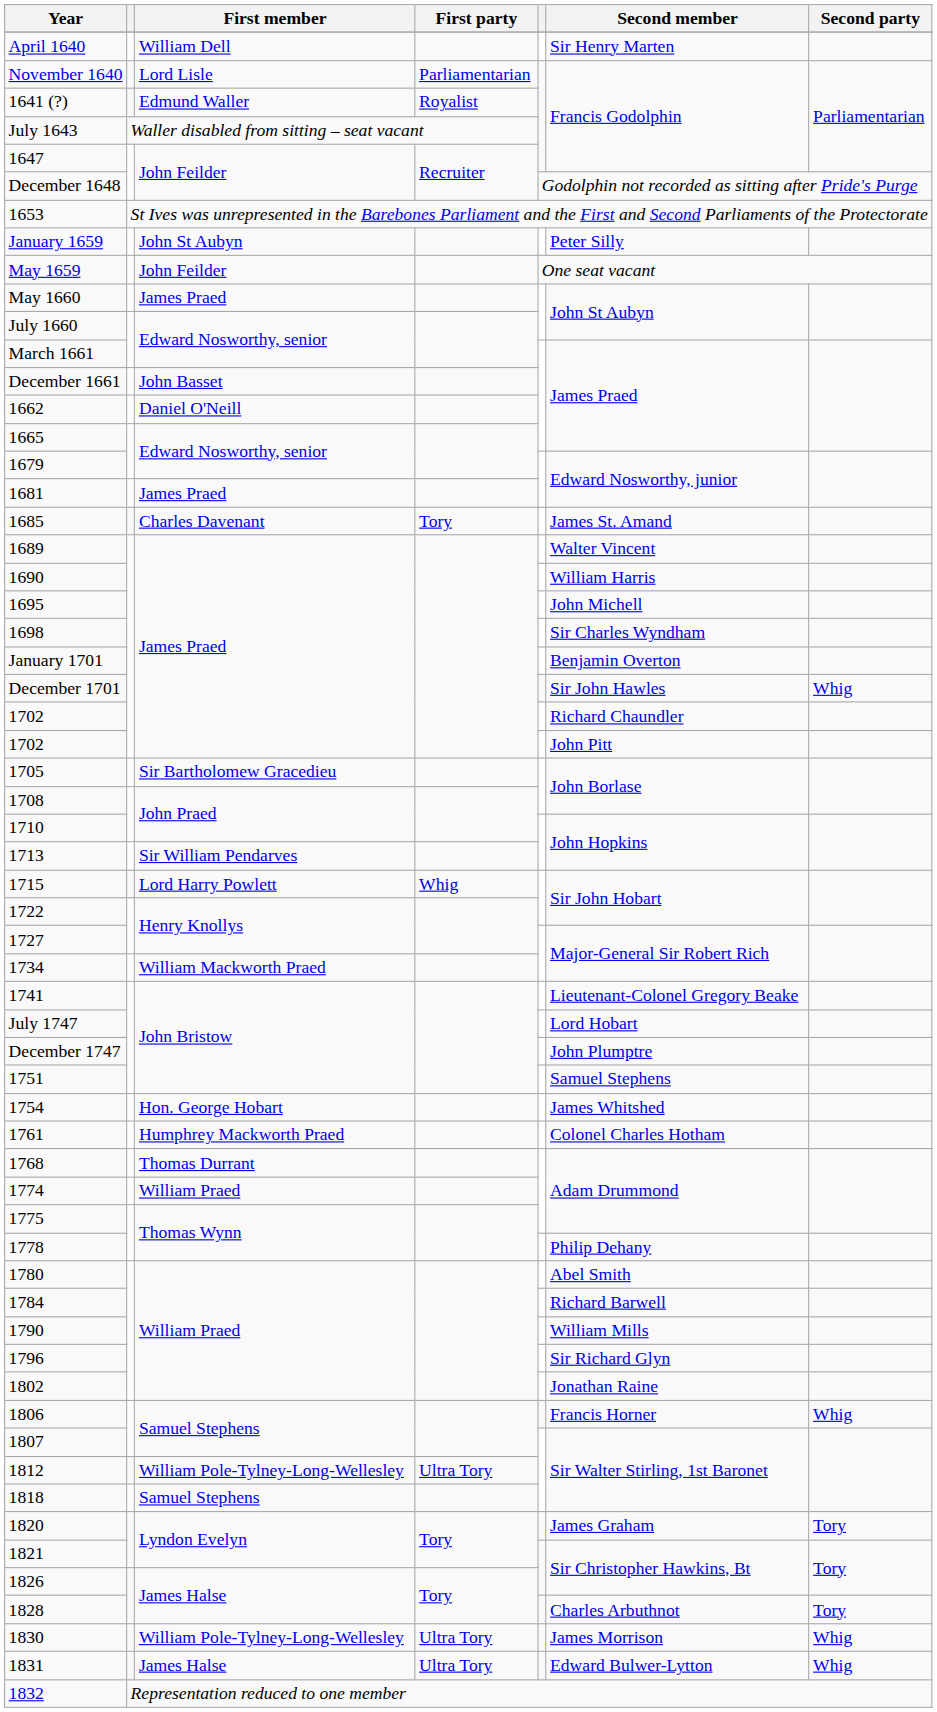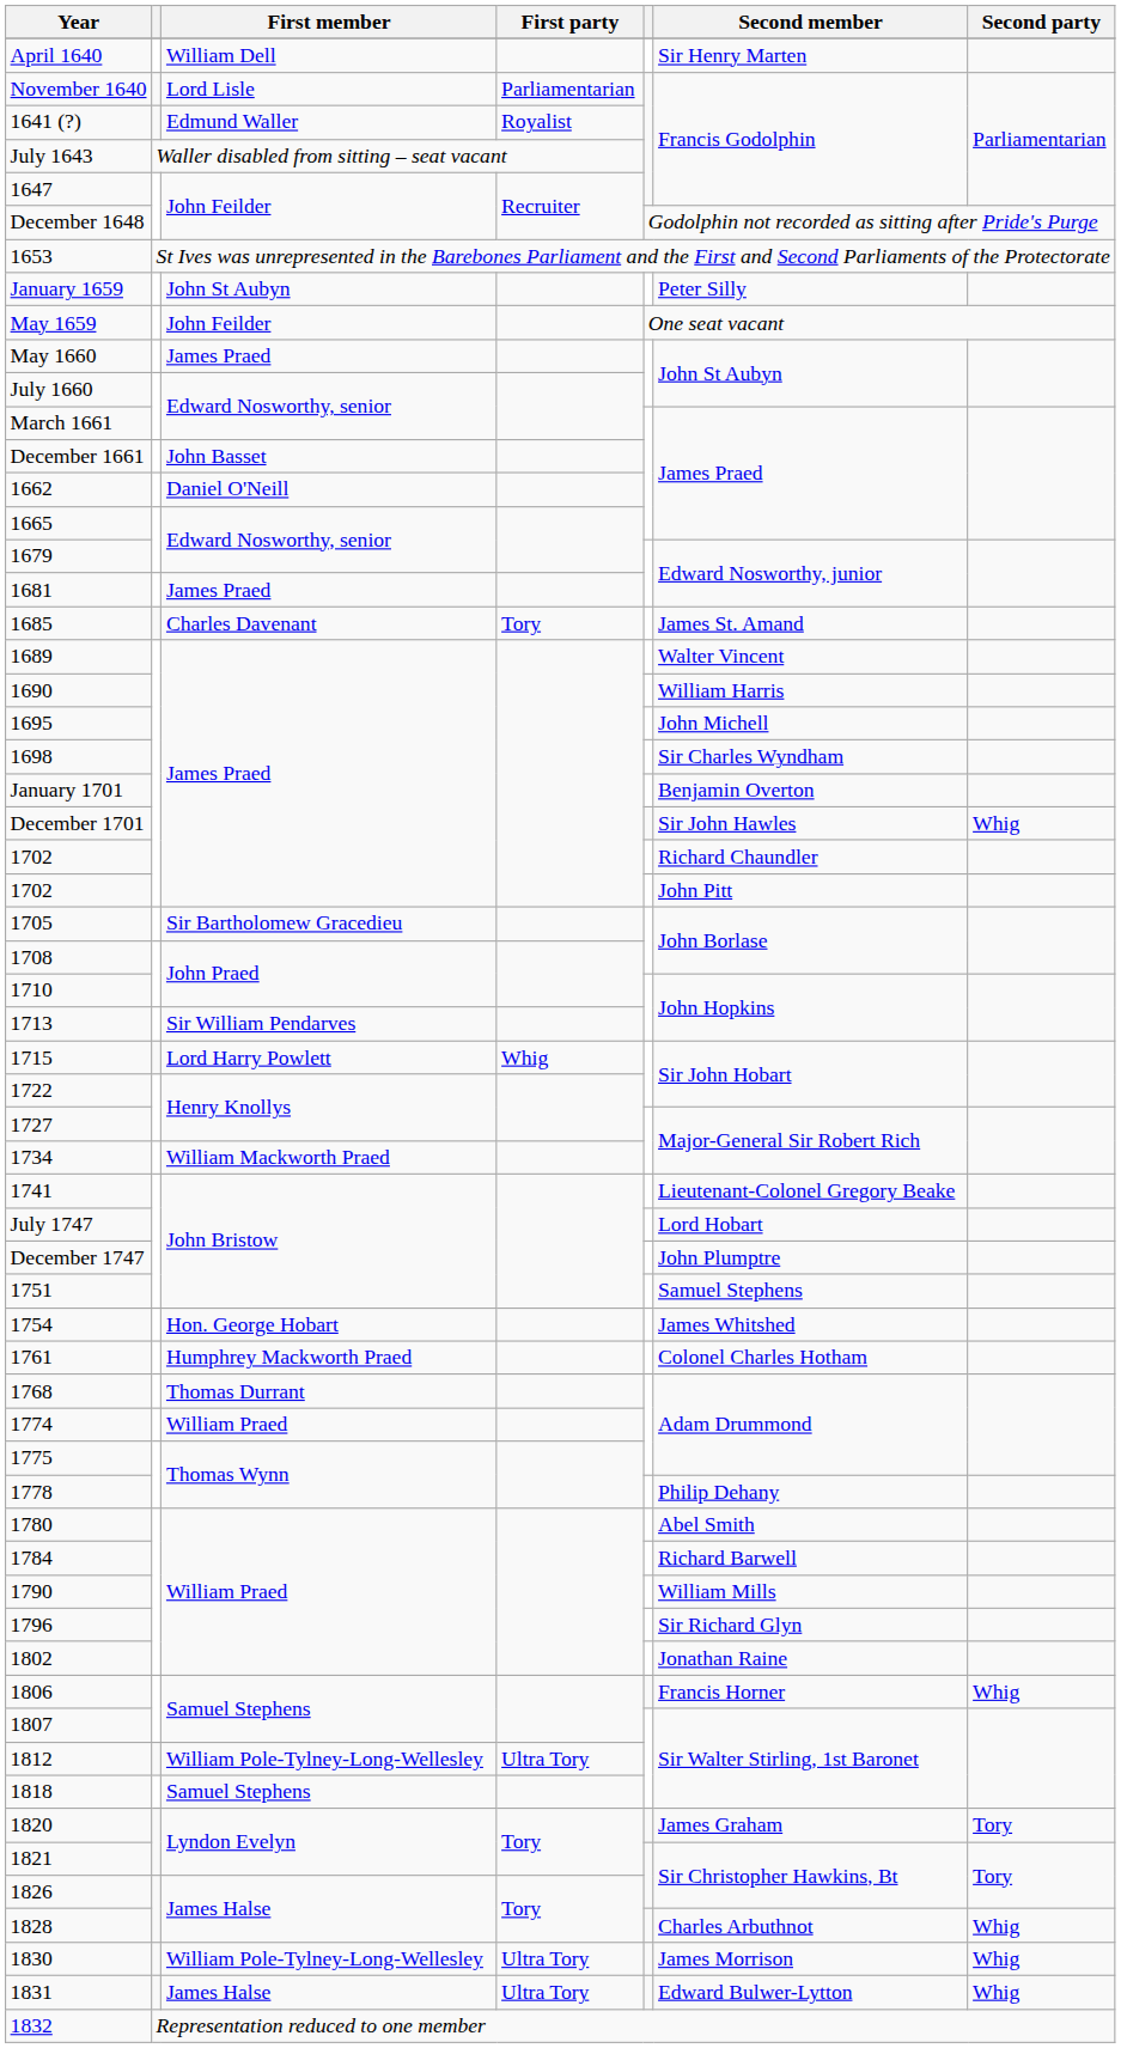1828 | Second party: Tory -> Whig
